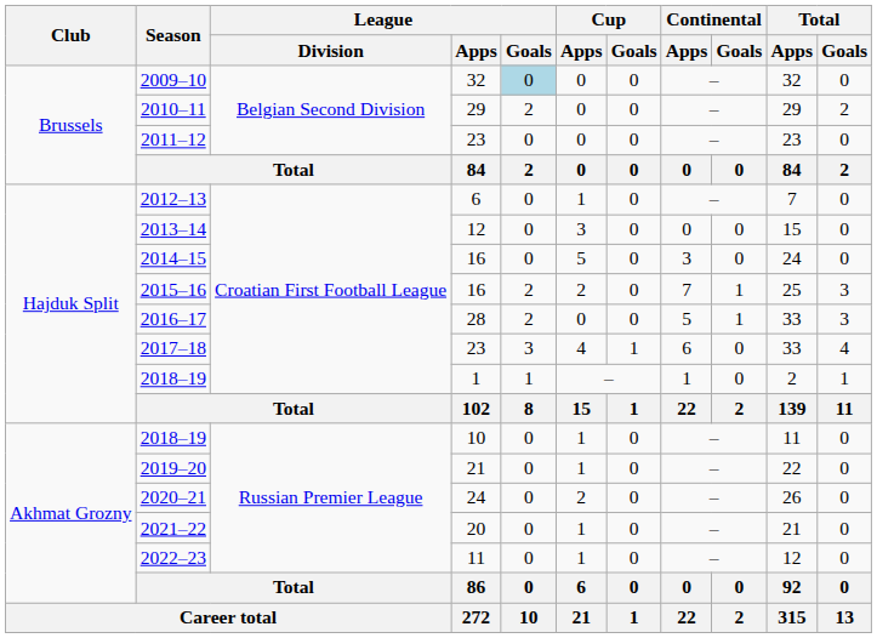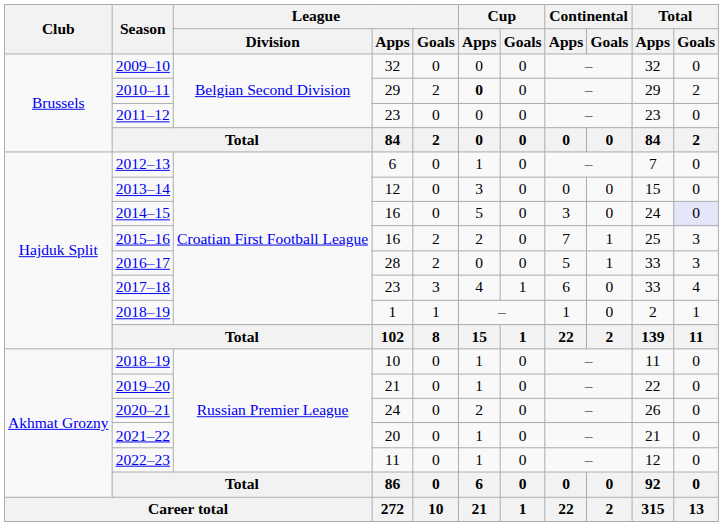2009–10 | League / Goals: lightblue background -> no background
2010–11 | Cup / Apps: normal -> bold
2014–15 | Total / Goals: no background -> lavender background
